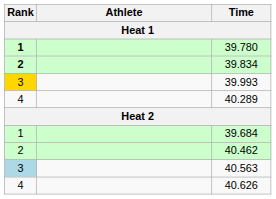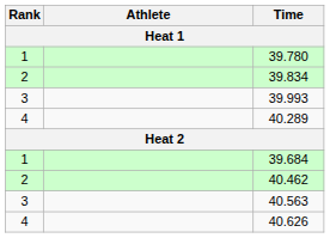39.780 | Rank: bold -> normal
39.834 | Rank: bold -> normal
39.993 | Rank: gold background -> no background
40.563 | Rank: lightblue background -> no background
